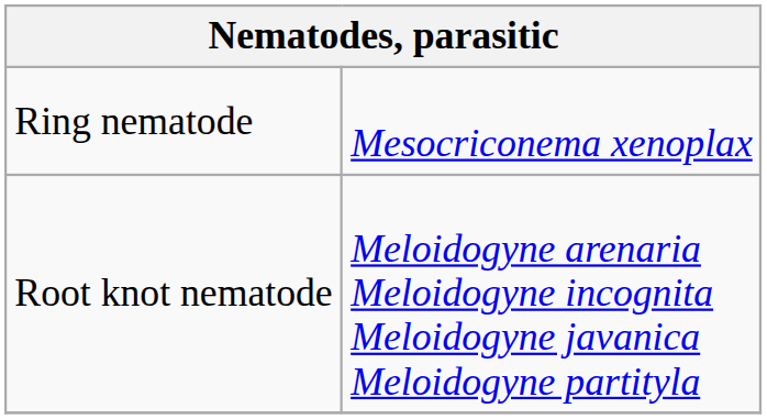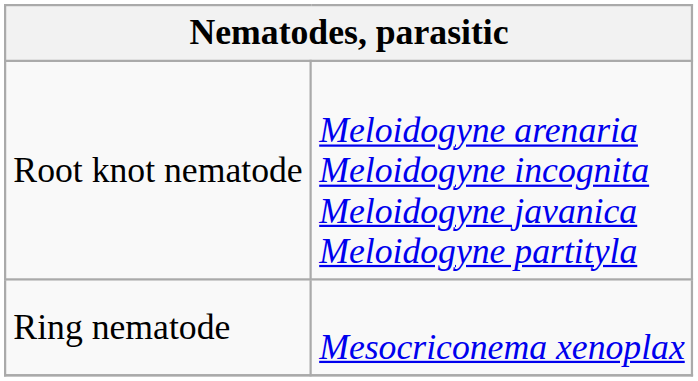rows swapped: Ring nematode <-> Root knot nematode
